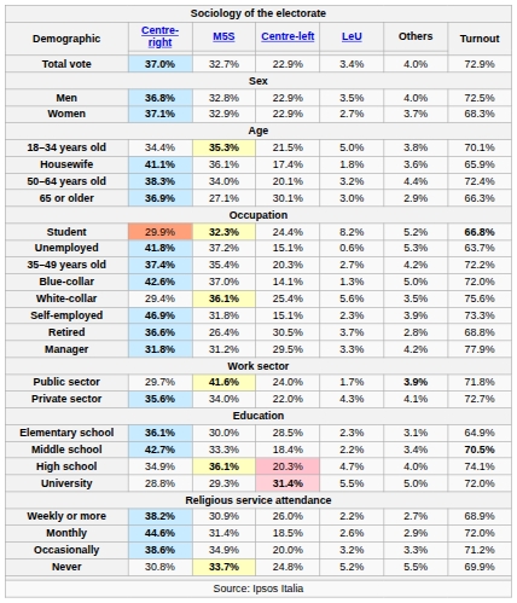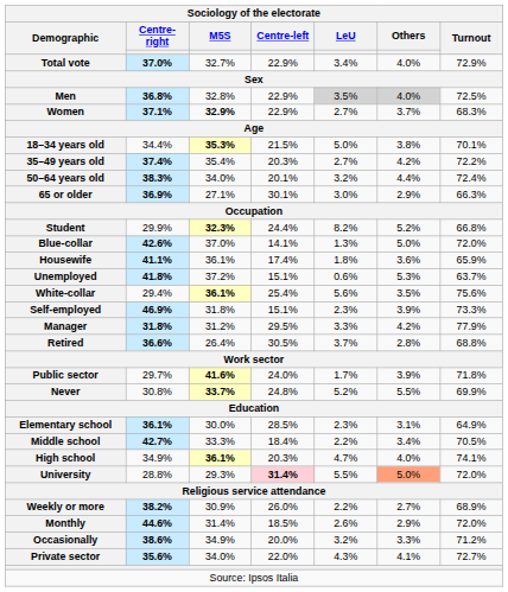Men | LeU: no background -> lightgrey background
Men | Others: no background -> lightgrey background
Women | M5S: normal -> bold
rows swapped: 35–49 years old <-> Housewife
Student | Centre-right: lightsalmon background -> no background
Student | Turnout: bold -> normal
rows swapped: Unemployed <-> Blue-collar
rows swapped: Manager <-> Retired
Public sector | Others: bold -> normal
rows swapped: Private sector <-> Never
Middle school | Turnout: bold -> normal
High school | Centre-left: pink background -> no background
University | Others: no background -> lightsalmon background
